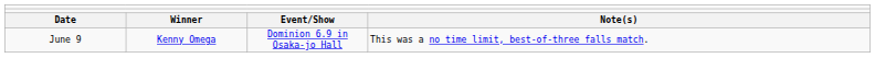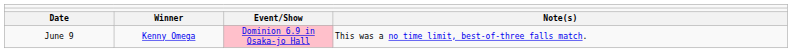June 9 | column 3: no background -> pink background
